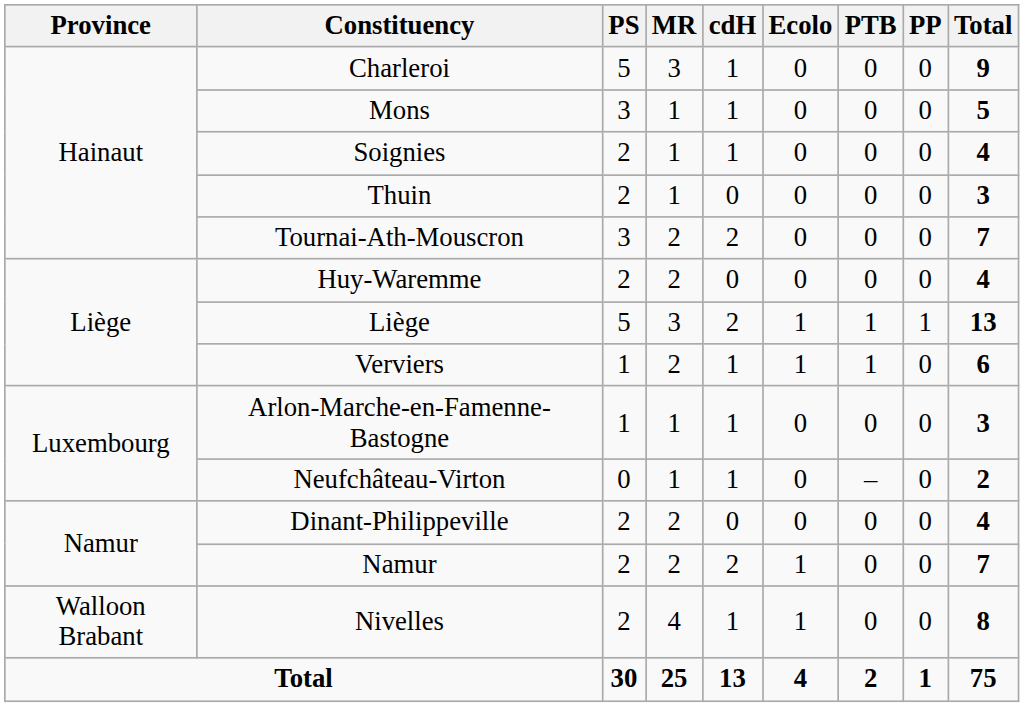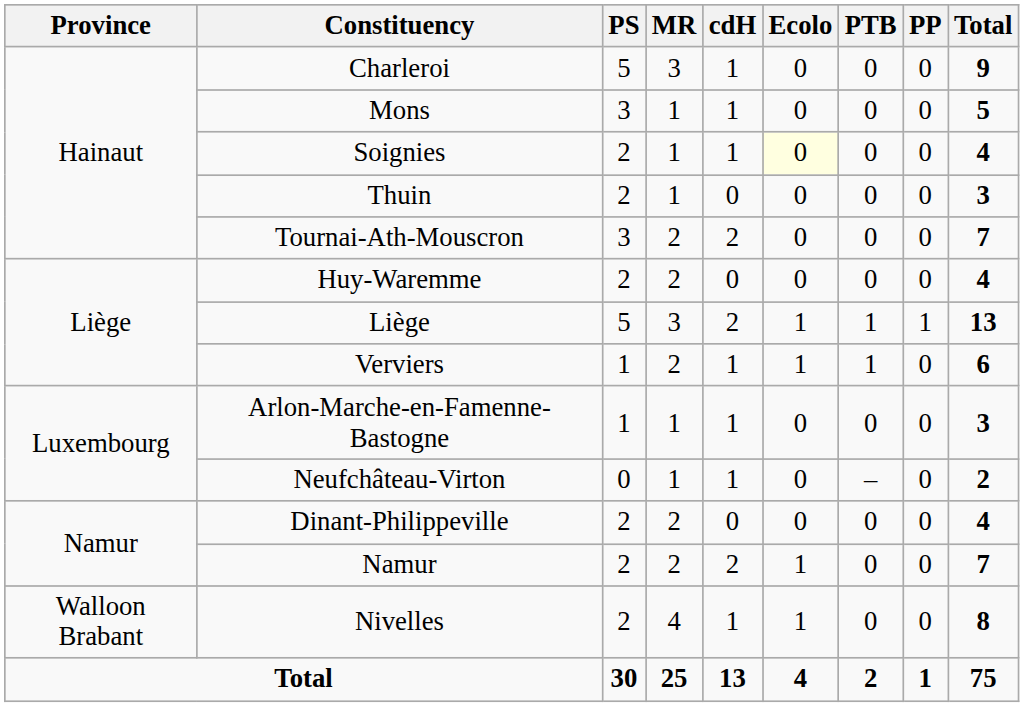Soignies | Ecolo: no background -> lightyellow background
